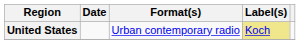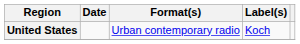United States | Label(s): khaki background -> no background
